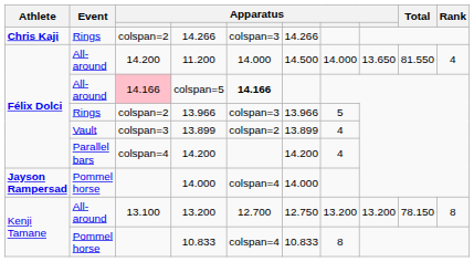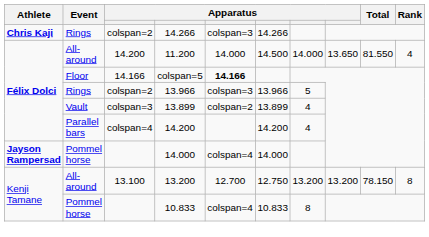colspan=5 | Event: All-around -> Floor
colspan=5 | column 3: pink background -> no background
